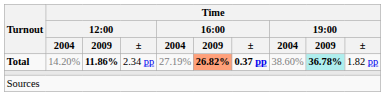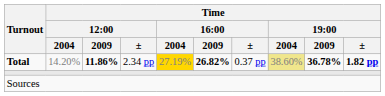Total | Time / 16:00 / 2004: no background -> gold background
Total | Time / 16:00 / 2009: lightsalmon background -> no background
Total | Time / 16:00 / ±: bold -> normal
Total | Time / 19:00 / 2004: no background -> khaki background
Total | Time / 19:00 / 2009: paleturquoise background -> no background
Total | Time / 19:00 / ±: normal -> bold
